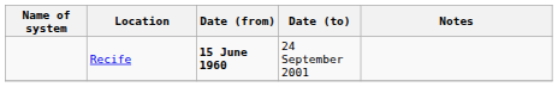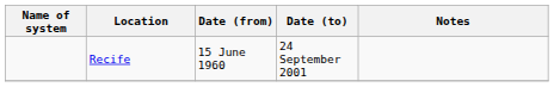Recife | Date (from): bold -> normal
